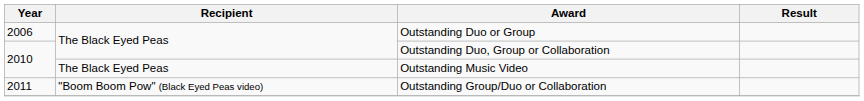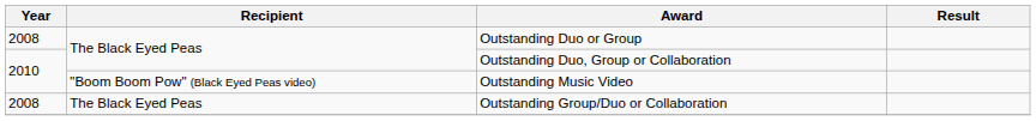Outstanding Duo or Group | Year: 2006 -> 2008
Outstanding Music Video | Recipient: The Black Eyed Peas -> "Boom Boom Pow" (Black Eyed Peas video)
Outstanding Group/Duo or Collaboration | Year: 2011 -> 2008
Outstanding Group/Duo or Collaboration | Recipient: "Boom Boom Pow" (Black Eyed Peas video) -> The Black Eyed Peas
